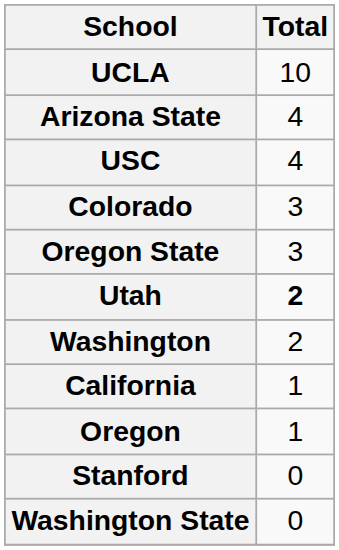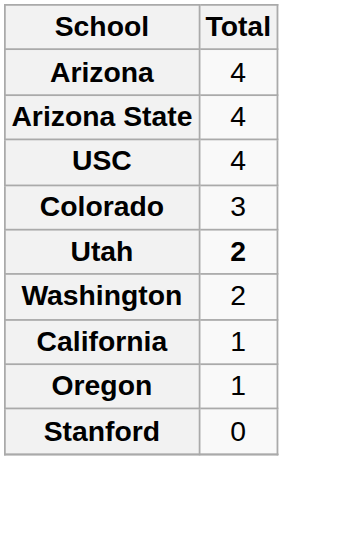- row: UCLA | 10
+ row: Arizona | 4
- row: Oregon State | 3
- row: Washington State | 0
